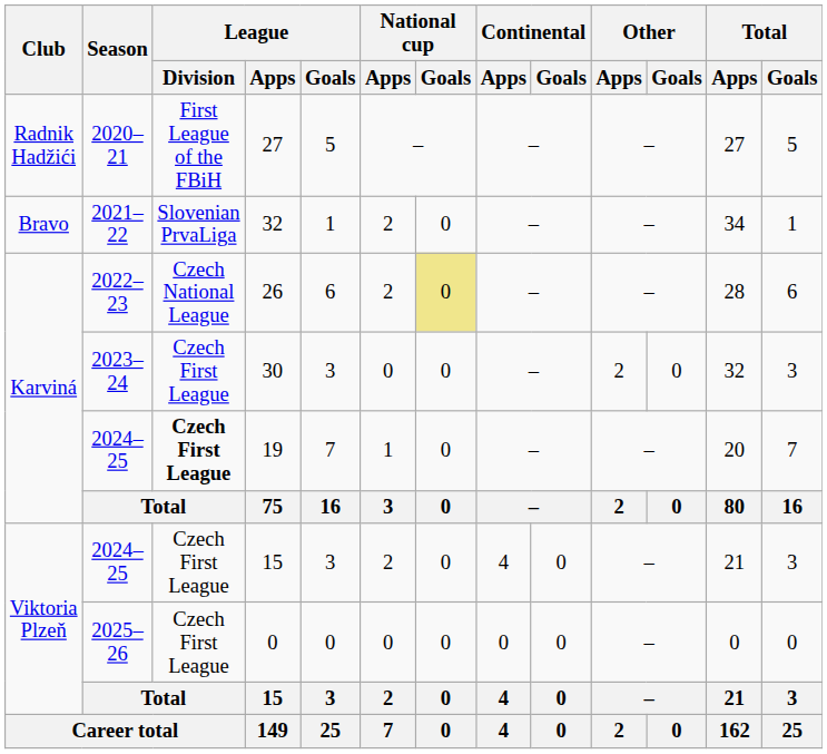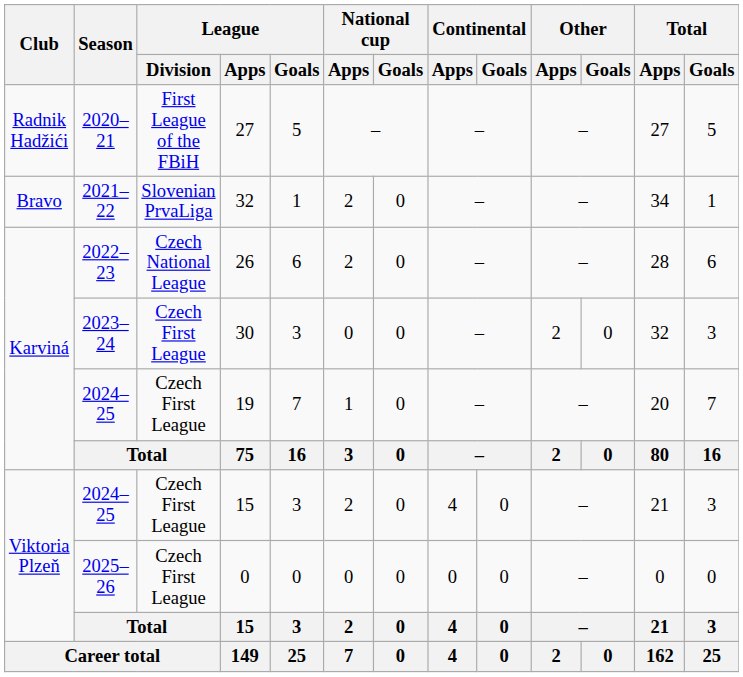26 | National cup / Goals: khaki background -> no background
19 | League / Division: bold -> normal
